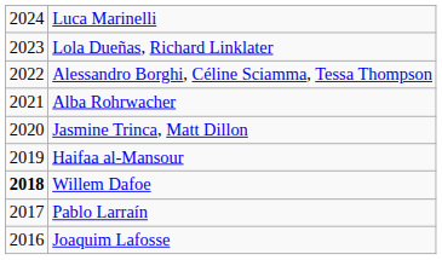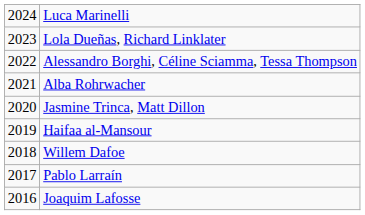Willem Dafoe | column 1: bold -> normal
